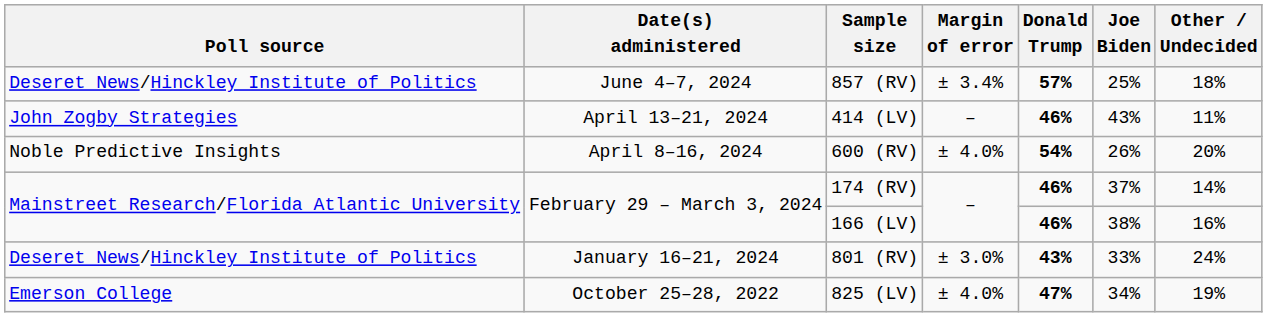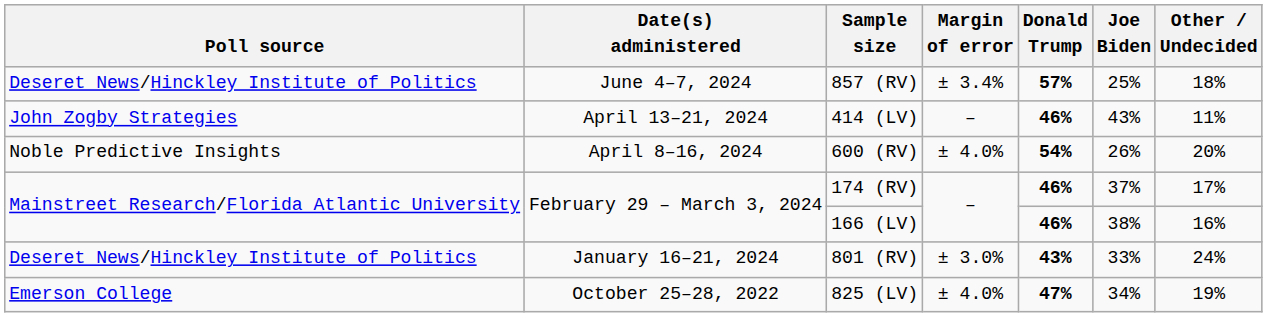174 (RV) | Other / Undecided: 14% -> 17%
